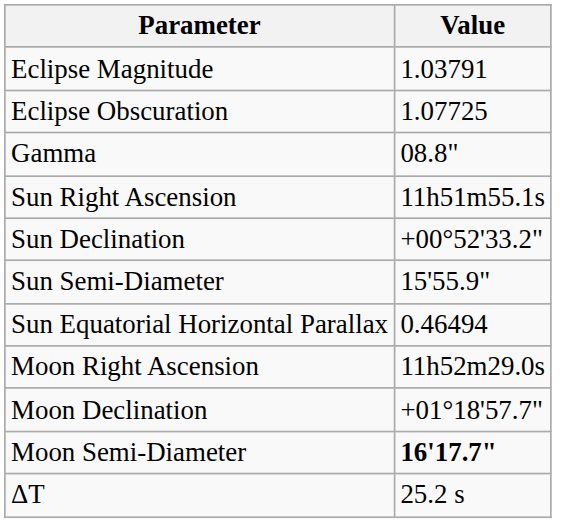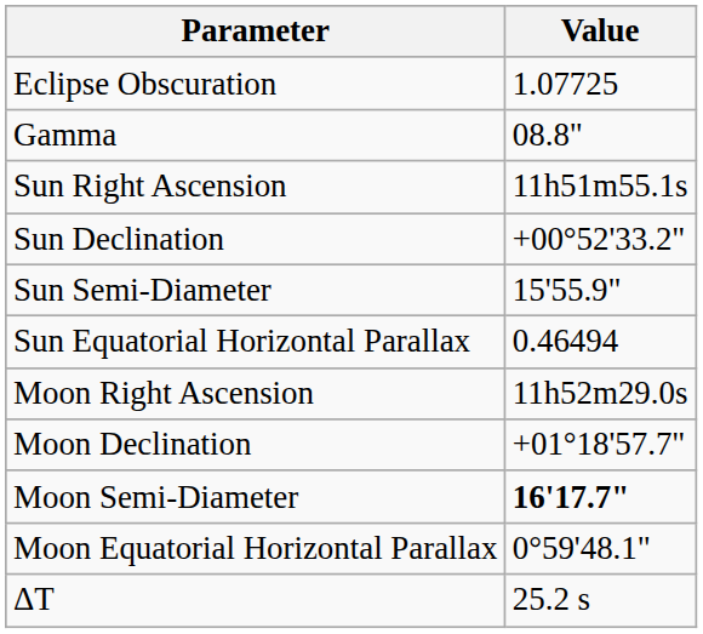- row: Eclipse Magnitude | 1.03791
+ row: Moon Equatorial Horizontal Parallax | 0°59'48.1"
